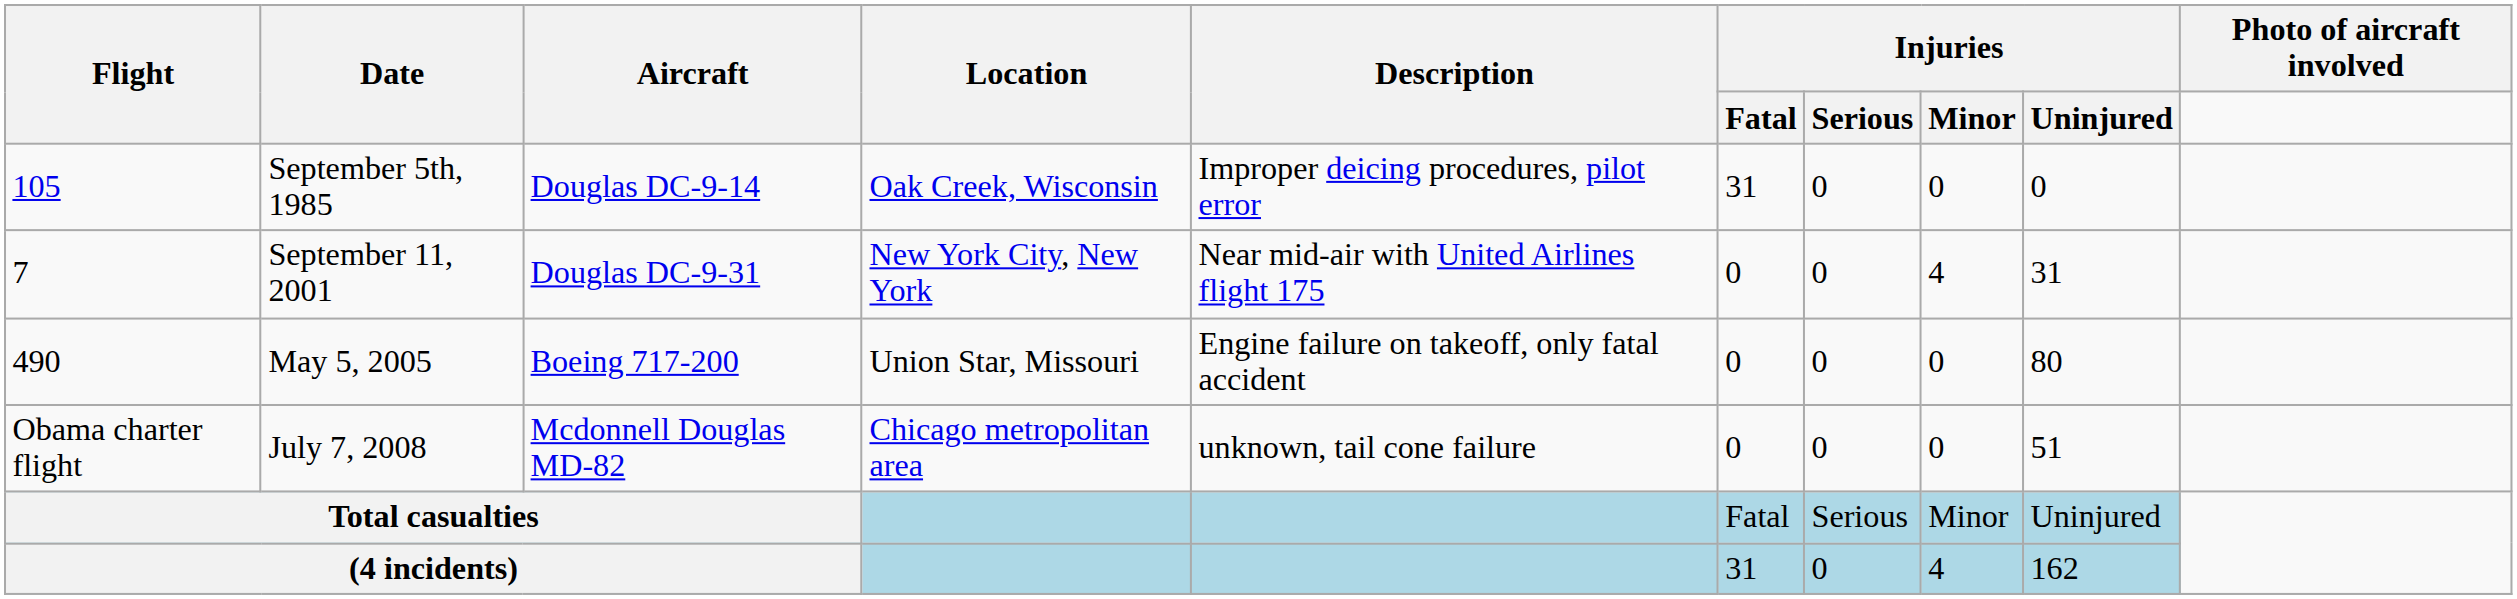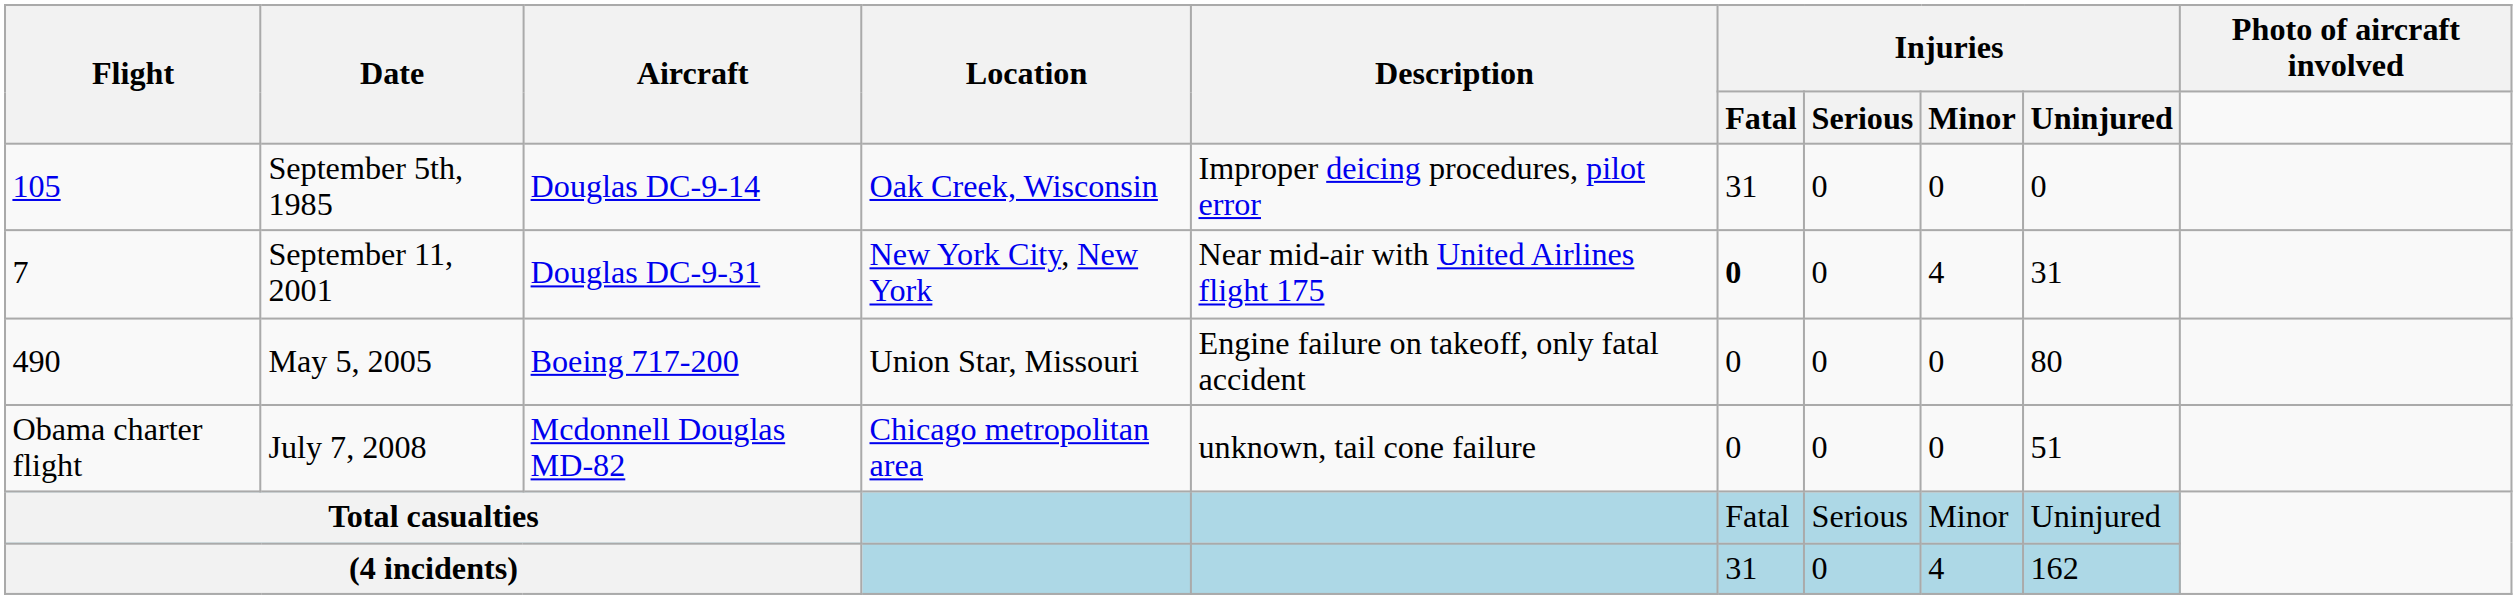7 | Injuries / Fatal: normal -> bold
